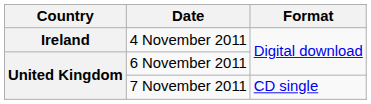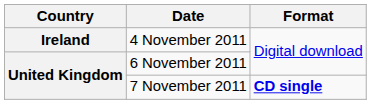7 November 2011 | Format: normal -> bold
